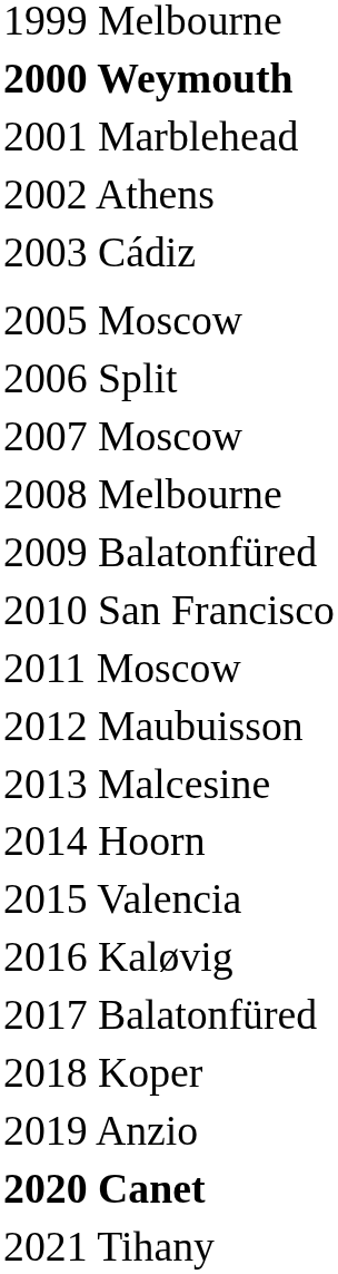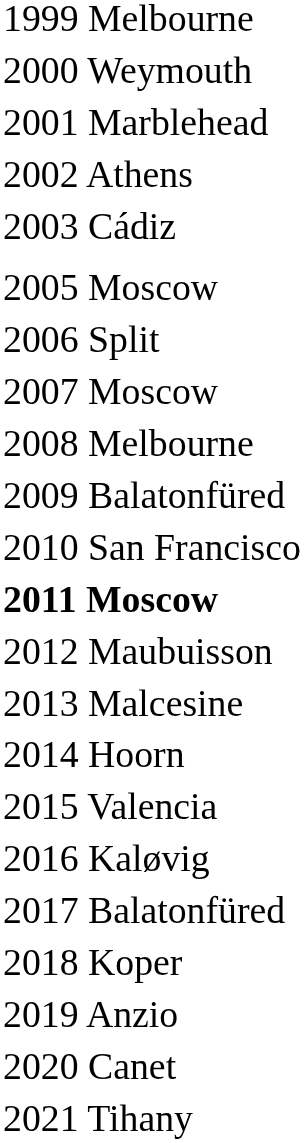2000 Weymouth | column 1: bold -> normal
2011 Moscow | column 1: normal -> bold
2020 Canet | column 1: bold -> normal
